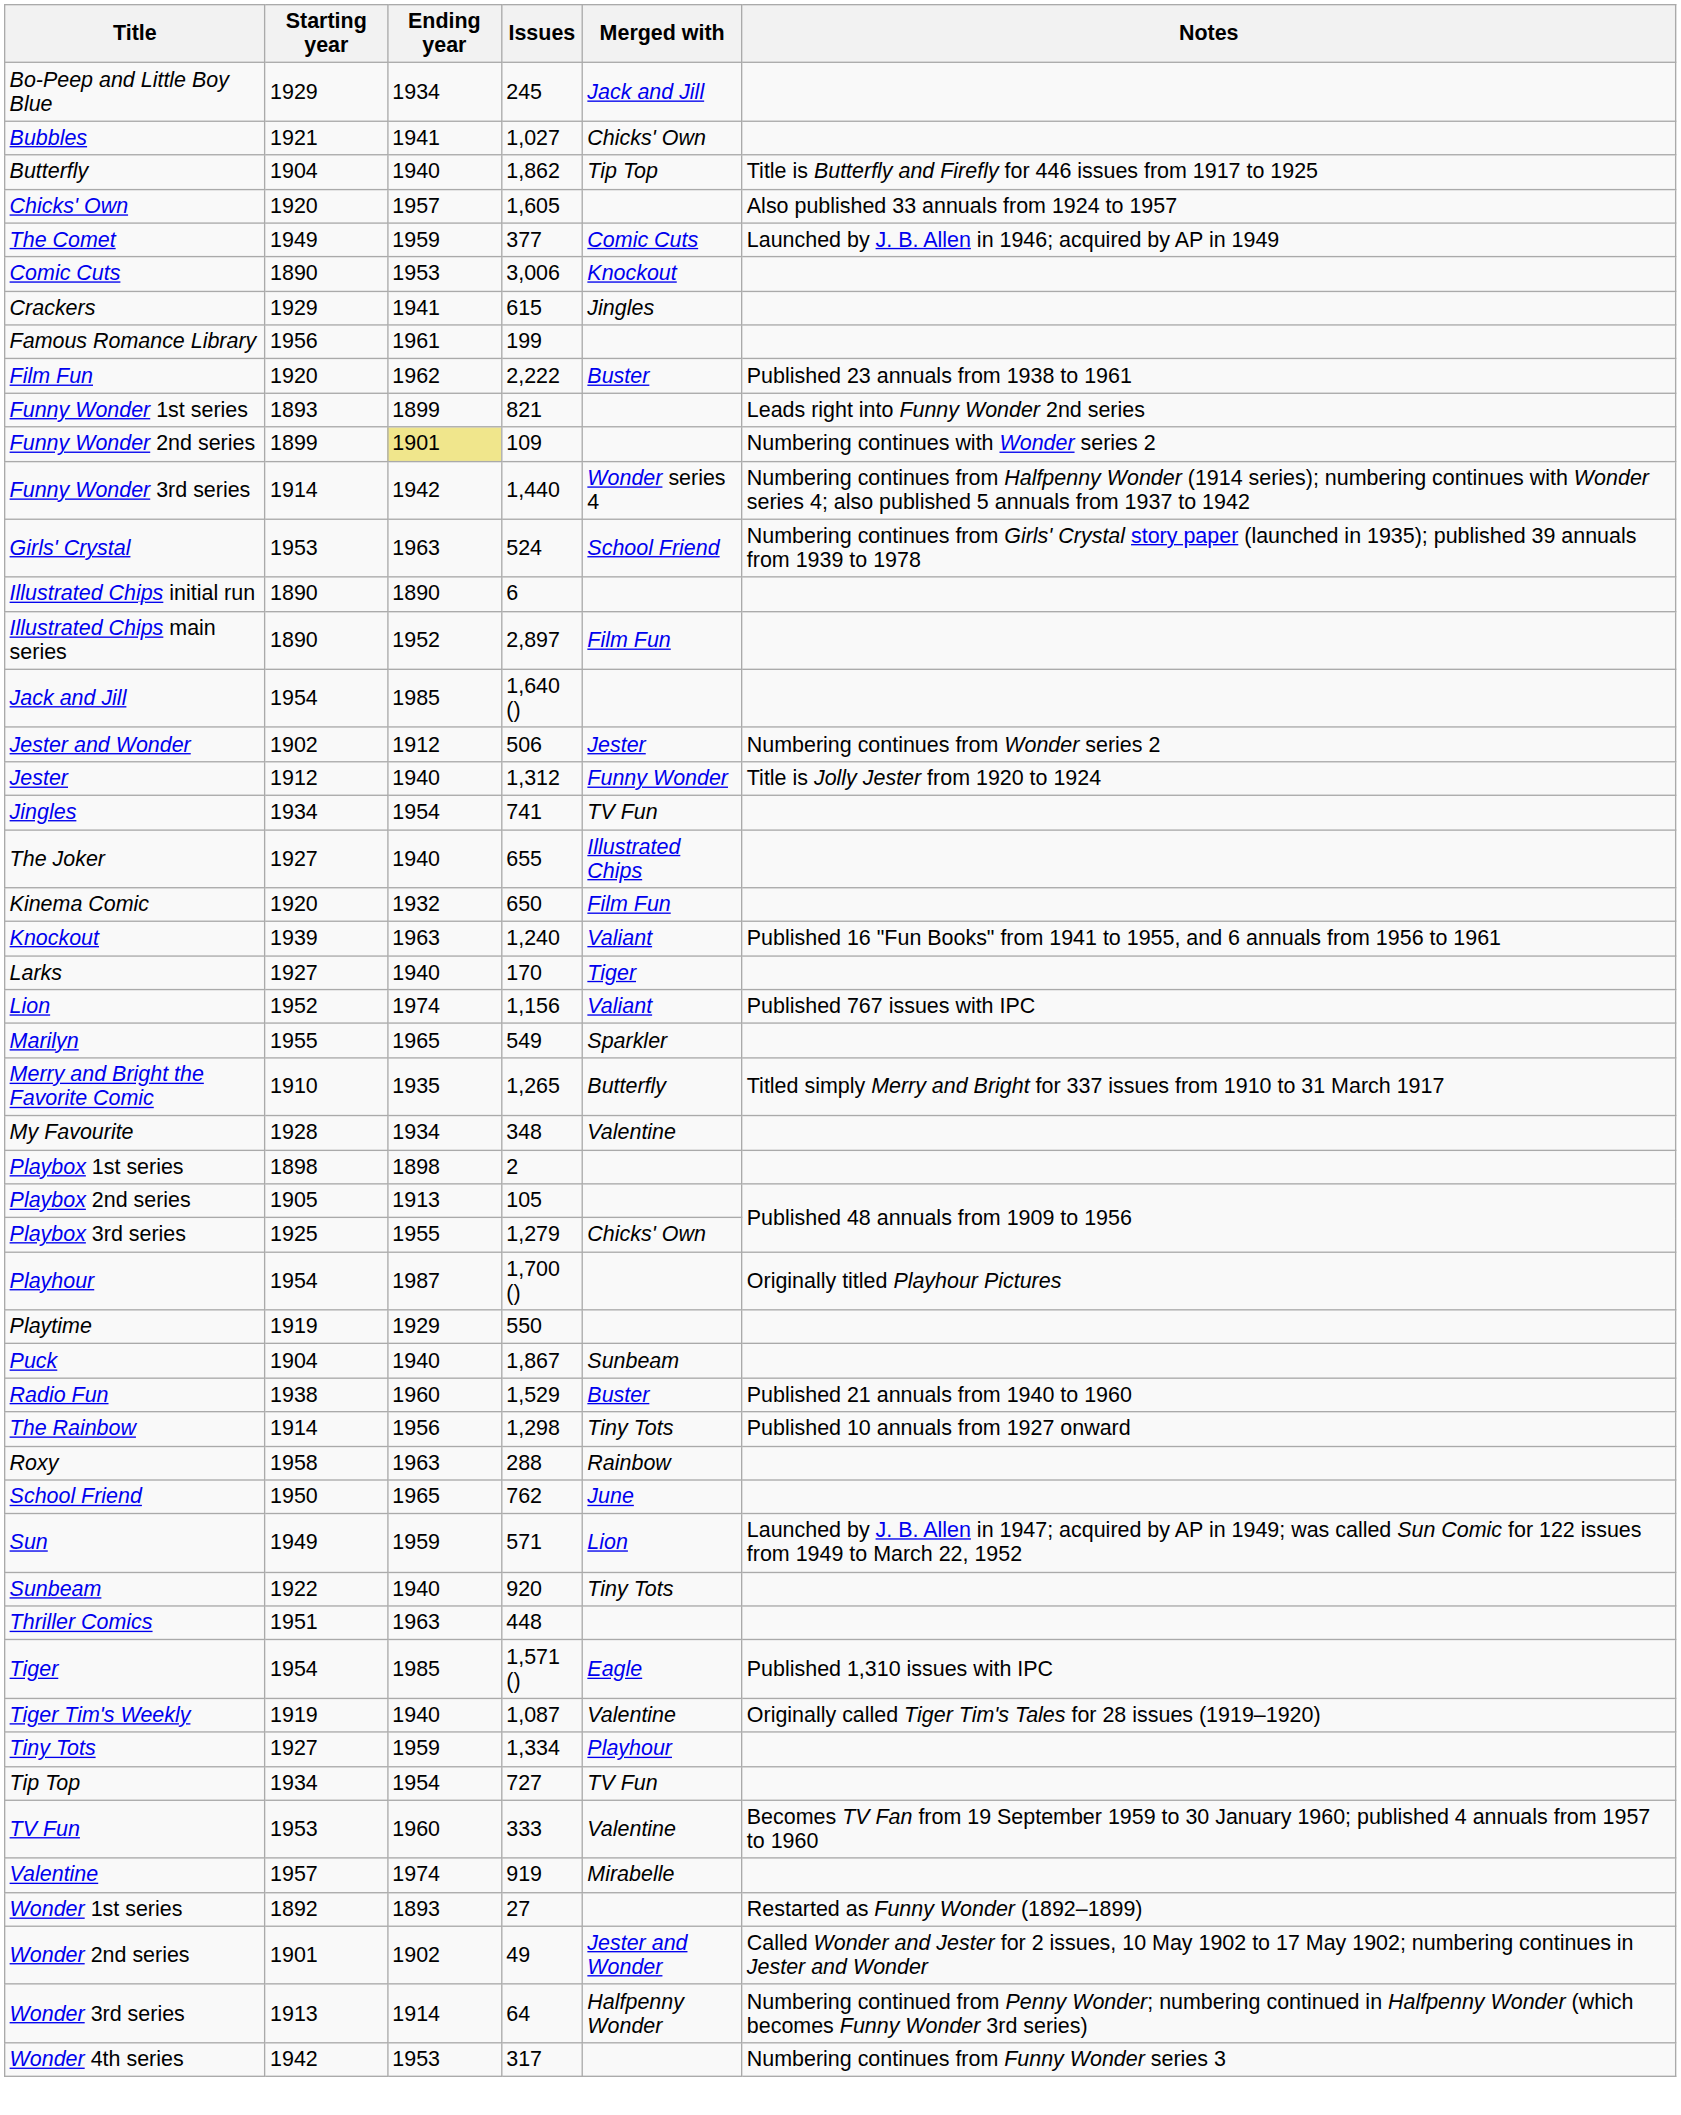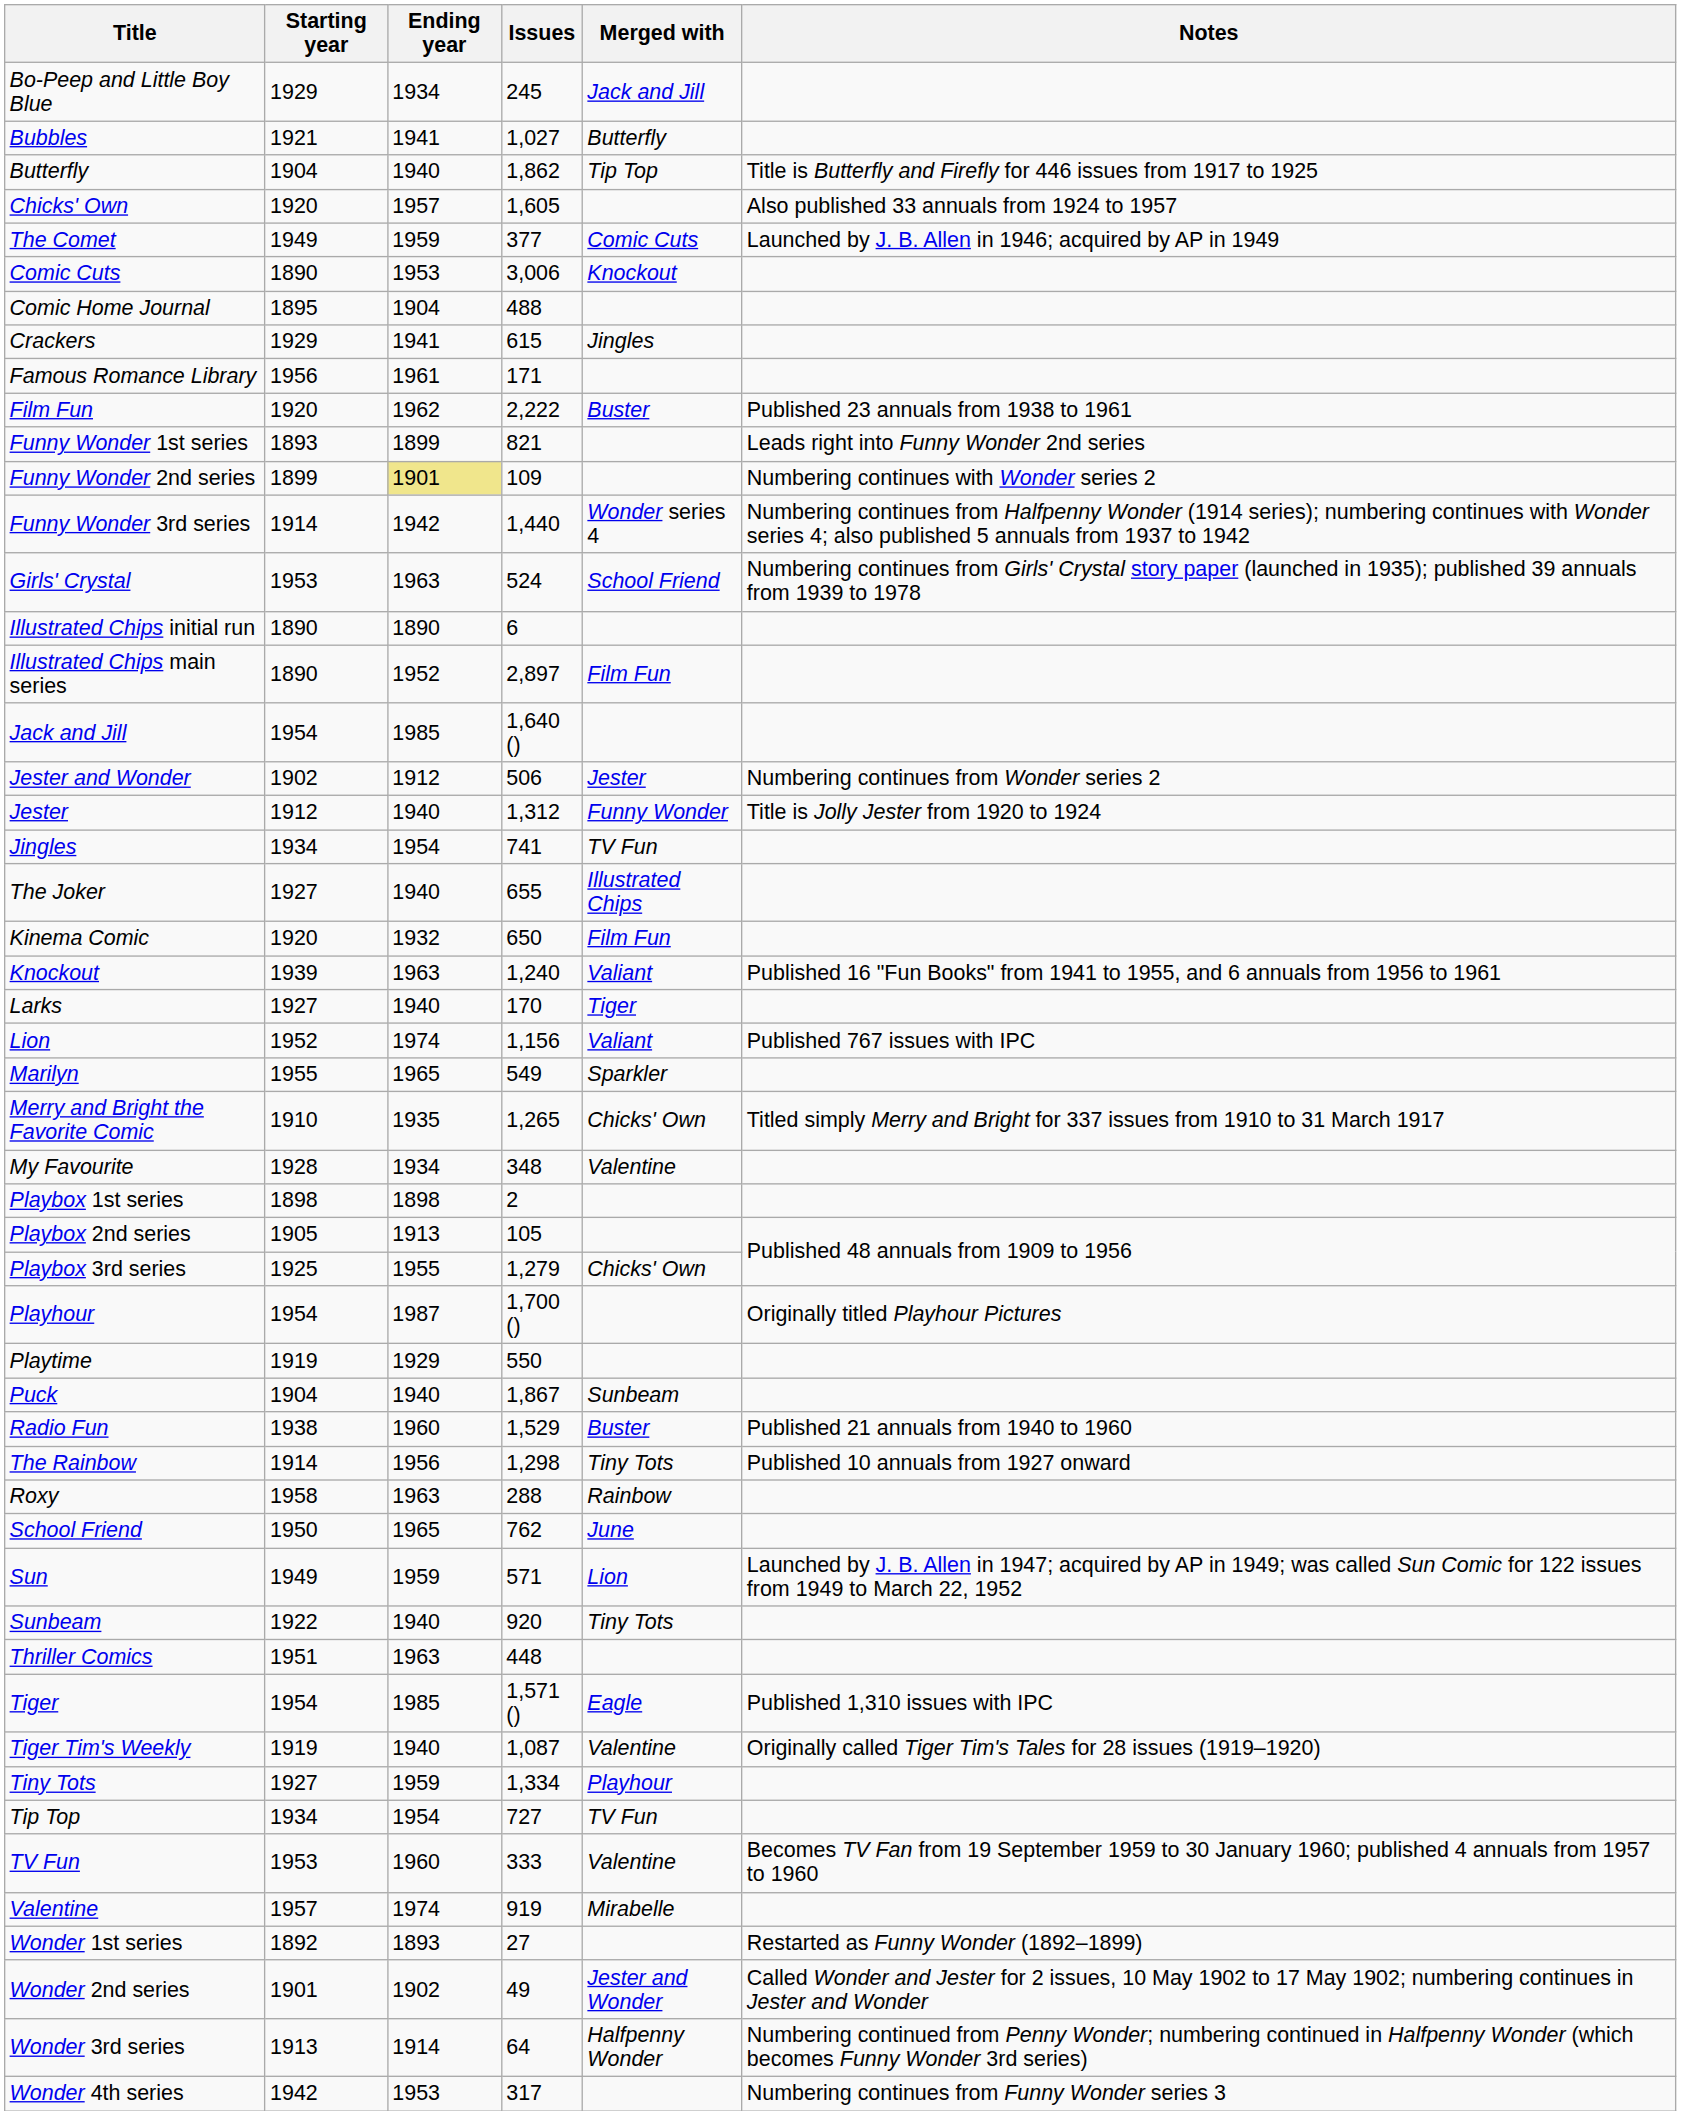Bubbles | Merged with: Chicks' Own -> Butterfly
+ row: Comic Home Journal | 1895 | 1904 | 488
Famous Romance Library | Issues: 199 -> 171
Merry and Bright the Favorite Comic | Merged with: Butterfly -> Chicks' Own
